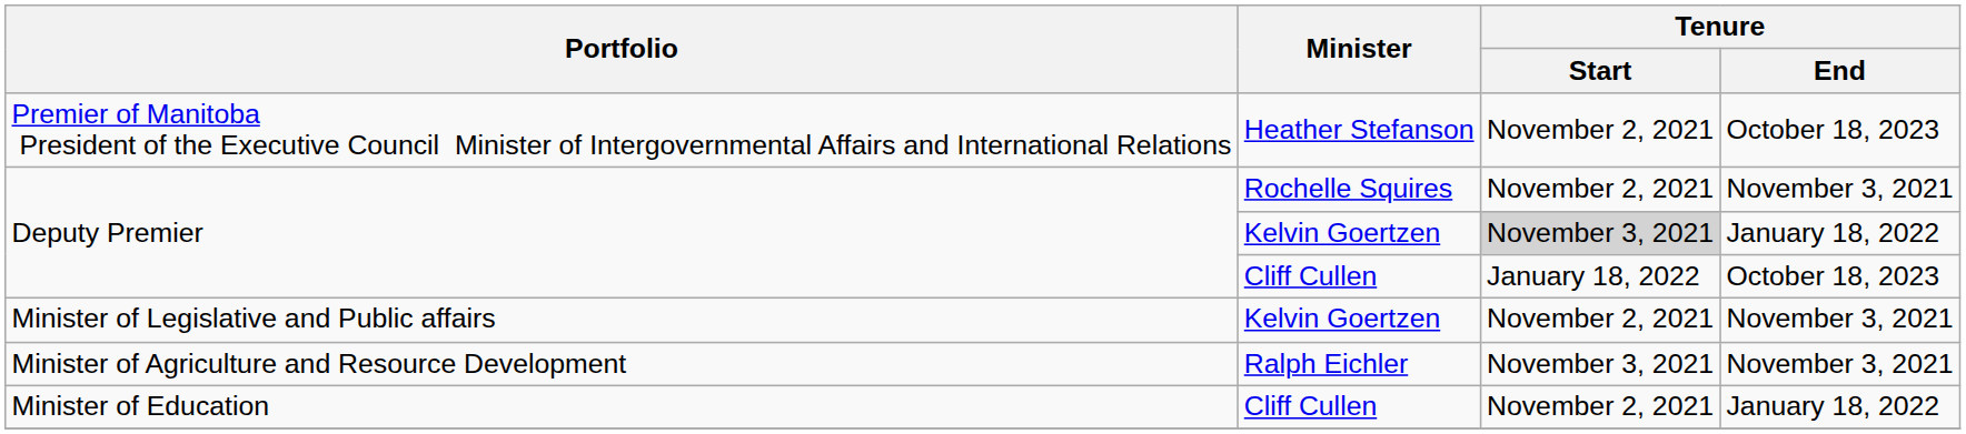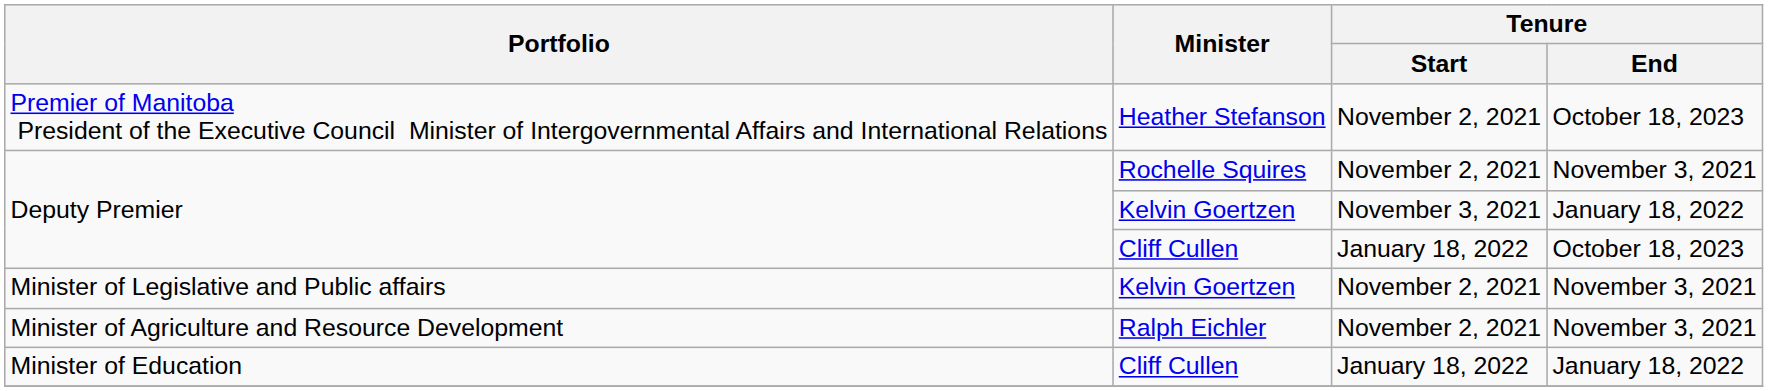Deputy Premier / Kelvin Goertzen | Tenure / Start: lightgrey background -> no background
Minister of Agriculture and Resource Development | Tenure / Start: November 3, 2021 -> November 2, 2021
Minister of Education | Tenure / Start: November 2, 2021 -> January 18, 2022
